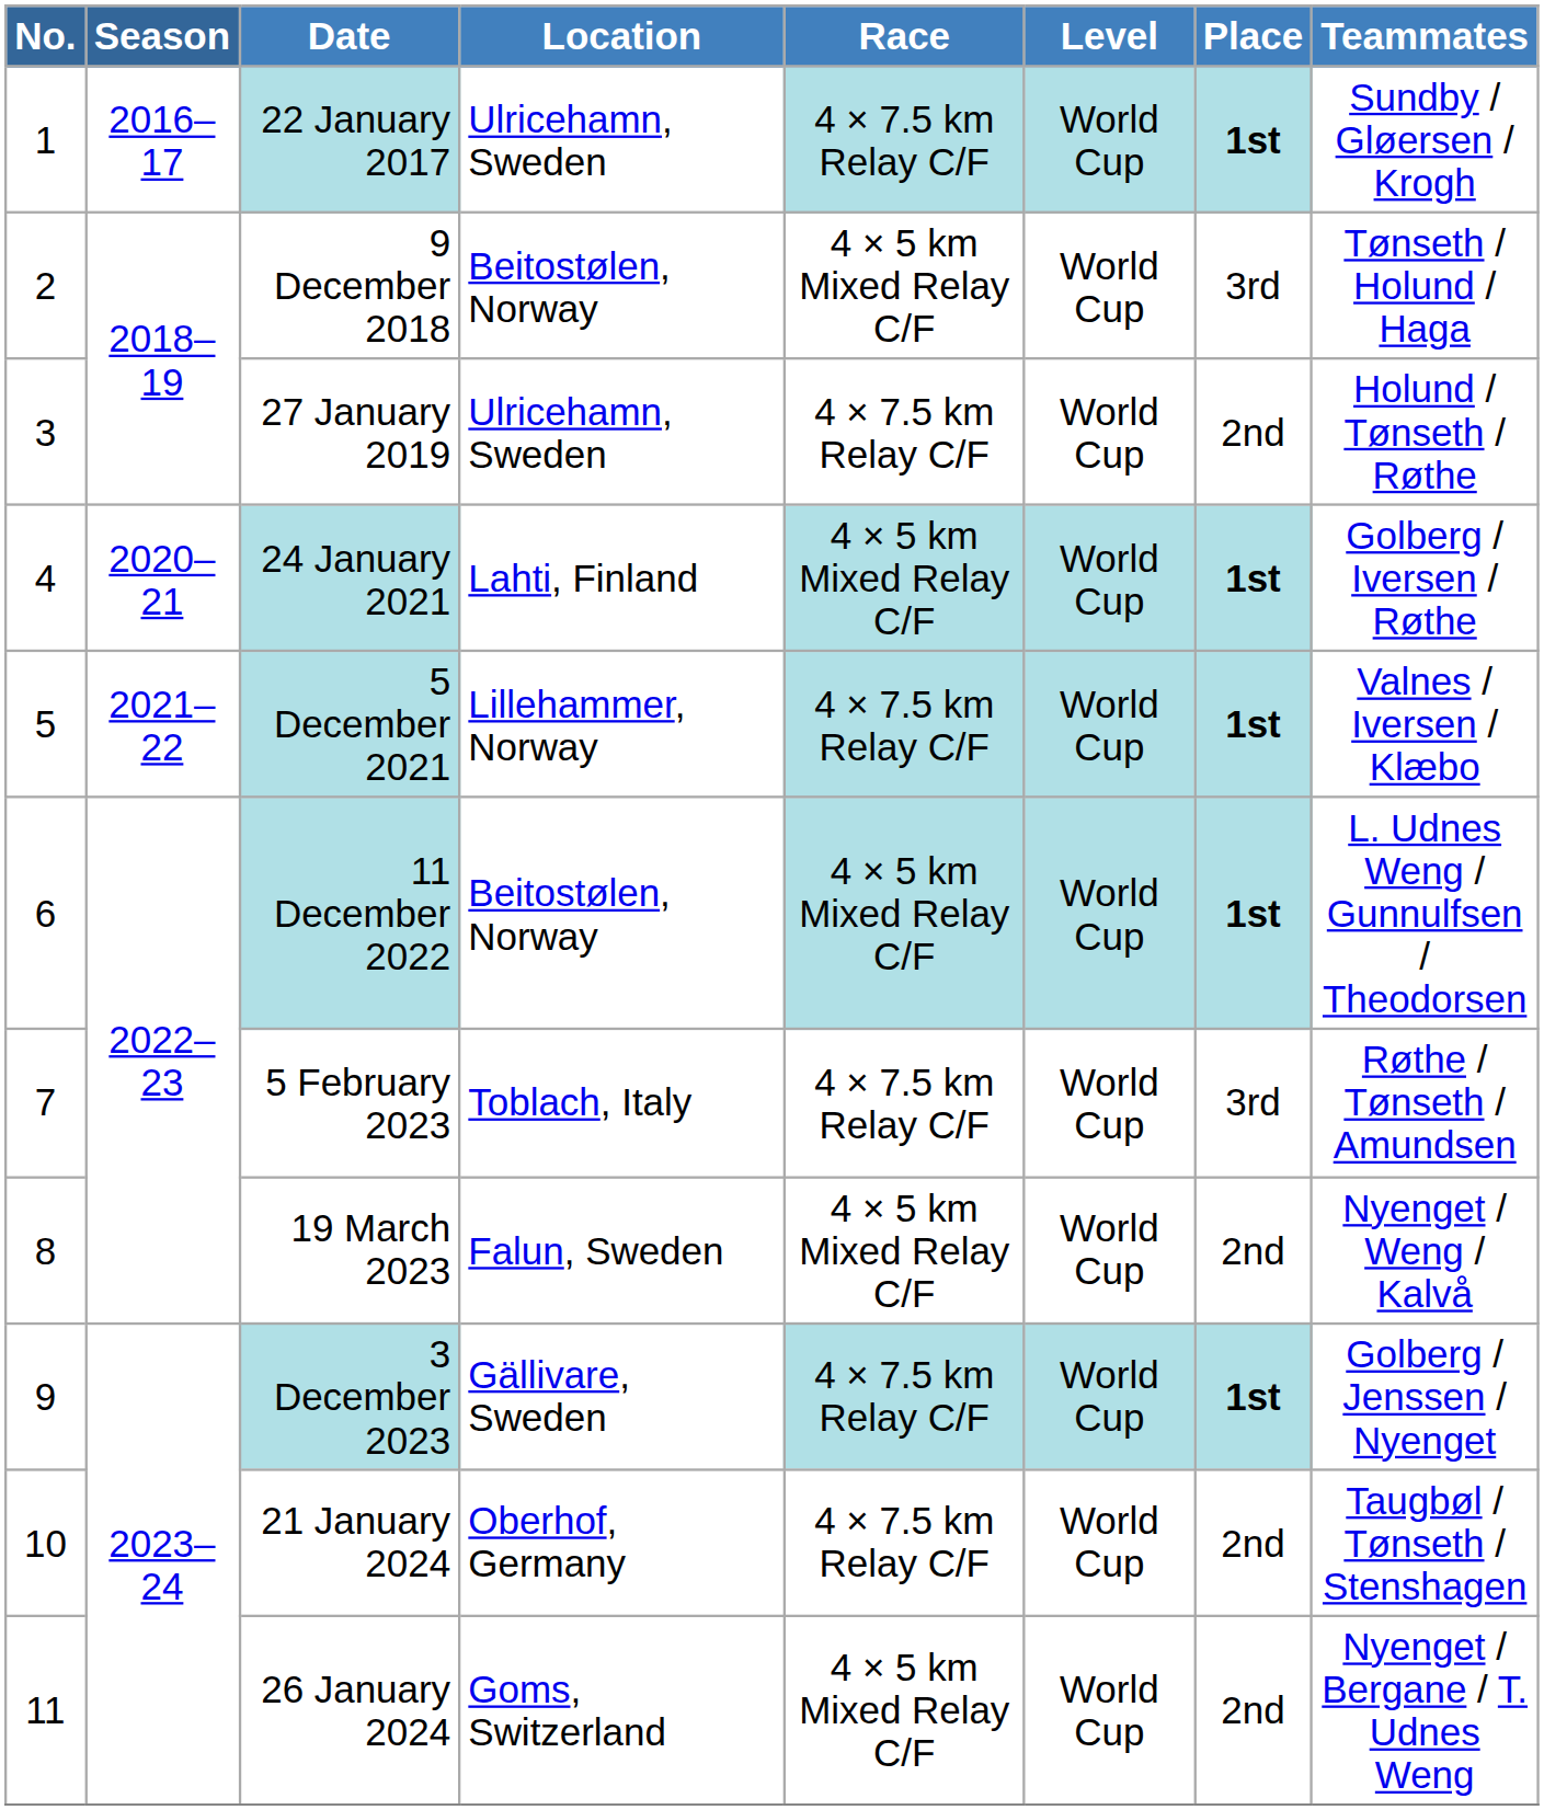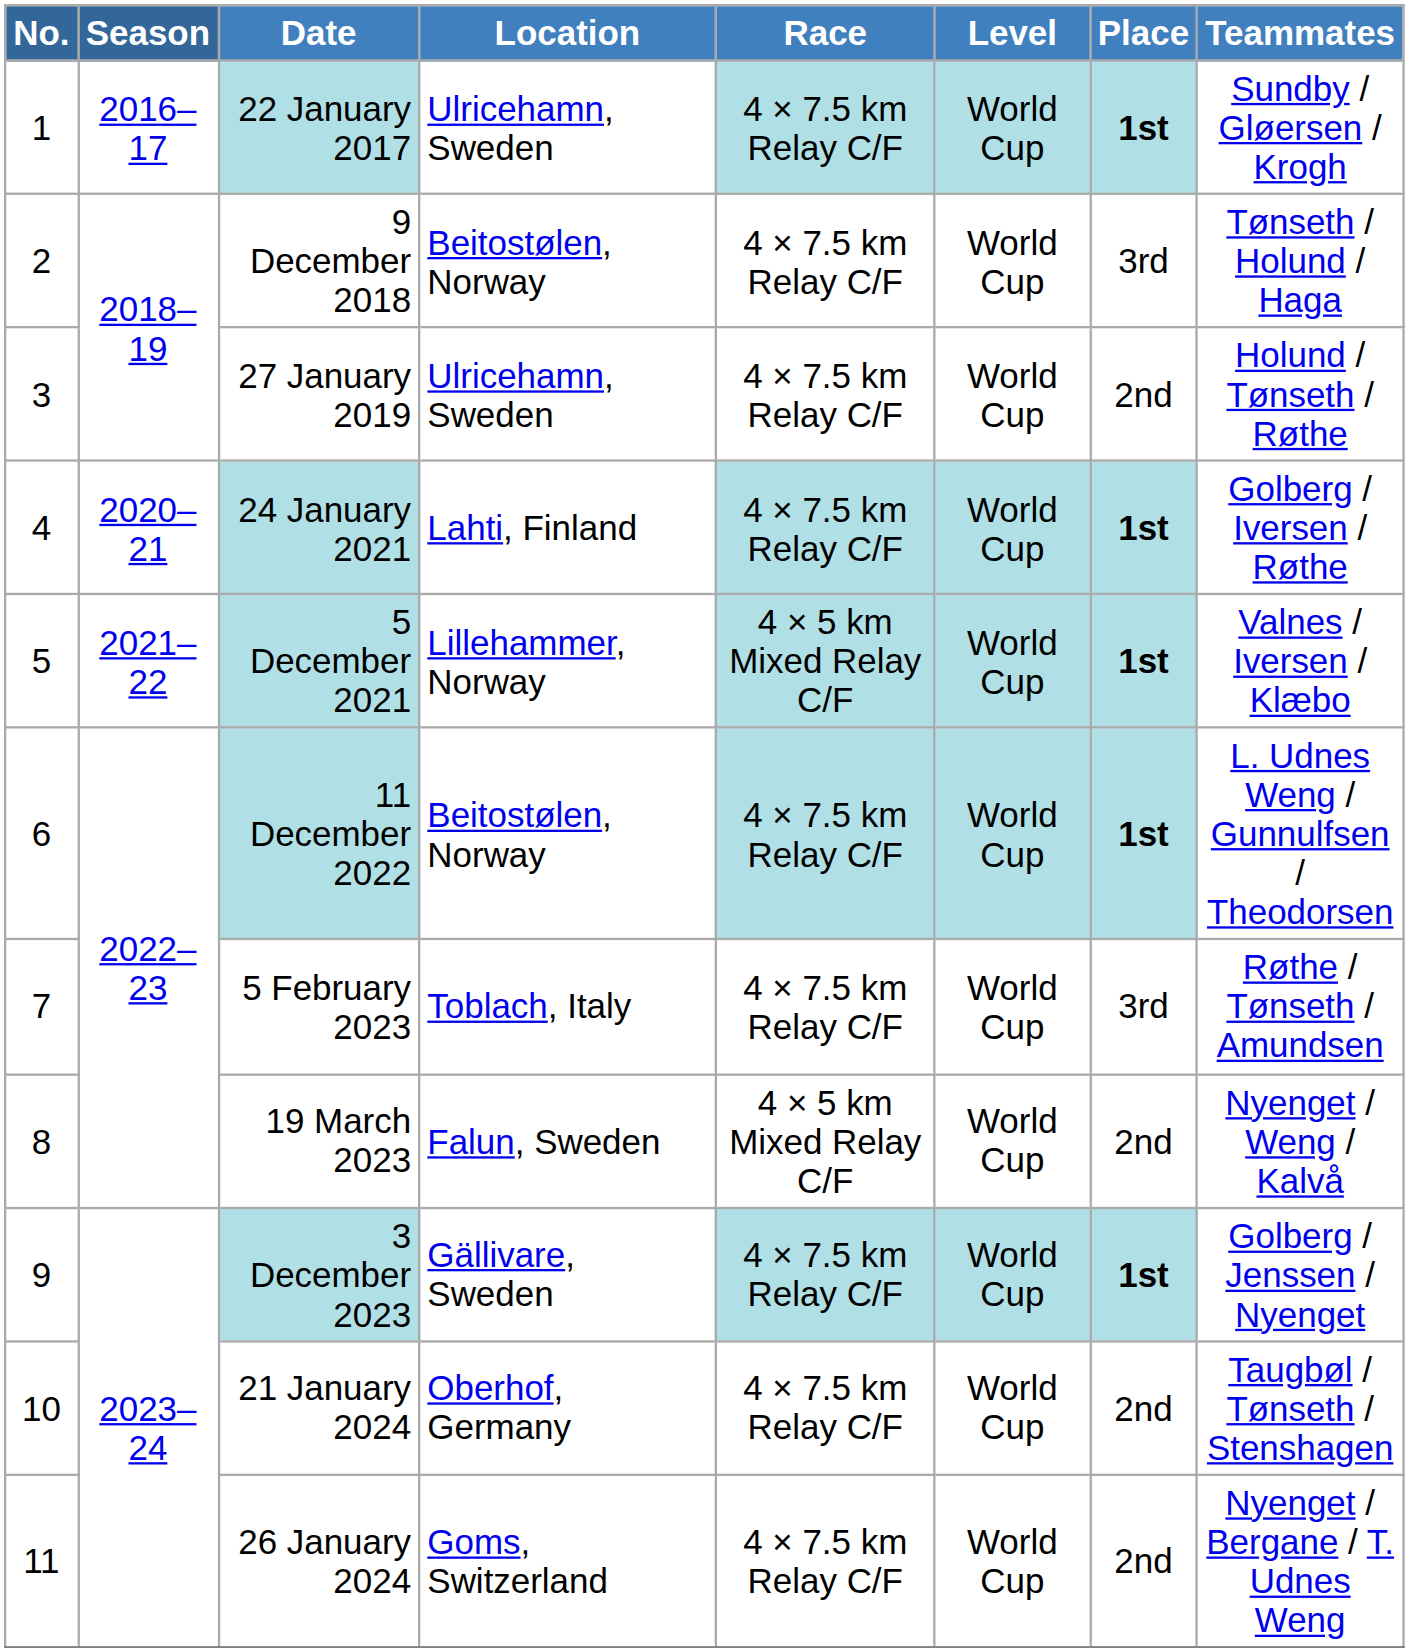9 December 2018 | Race: 4 × 5 km Mixed Relay C/F -> 4 × 7.5 km Relay C/F
24 January 2021 | Race: 4 × 5 km Mixed Relay C/F -> 4 × 7.5 km Relay C/F
5 December 2021 | Race: 4 × 7.5 km Relay C/F -> 4 × 5 km Mixed Relay C/F
11 December 2022 | Race: 4 × 5 km Mixed Relay C/F -> 4 × 7.5 km Relay C/F
26 January 2024 | Race: 4 × 5 km Mixed Relay C/F -> 4 × 7.5 km Relay C/F
